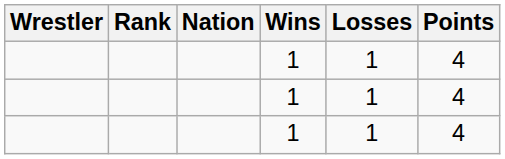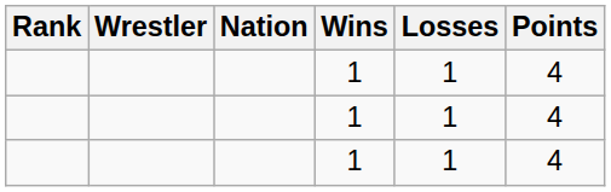columns swapped: Rank <-> Wrestler
